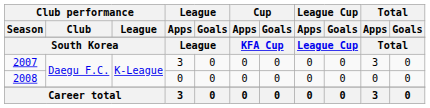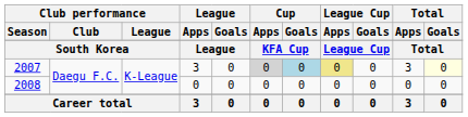2007 | Cup / Apps: no background -> lightgrey background
2007 | Cup / Goals: no background -> lightblue background
2007 | League Cup / Apps: no background -> khaki background
2007 | Total / Goals: no background -> lightyellow background
